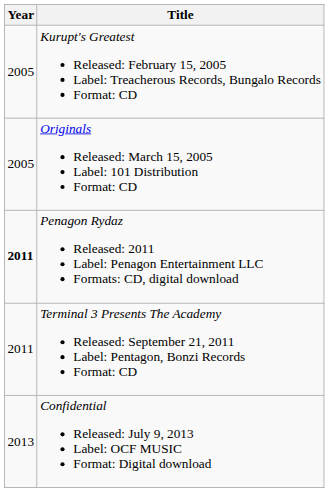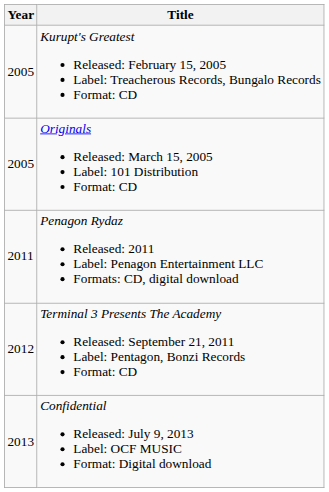row 4 | Year: bold -> normal
row 5 | Year: 2011 -> 2012
